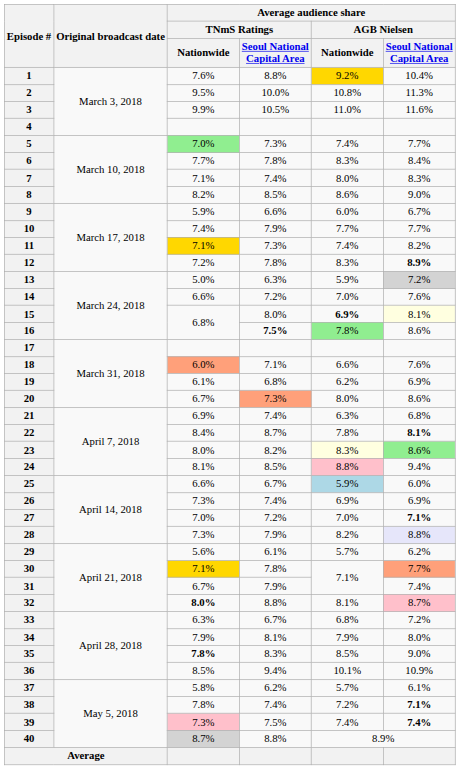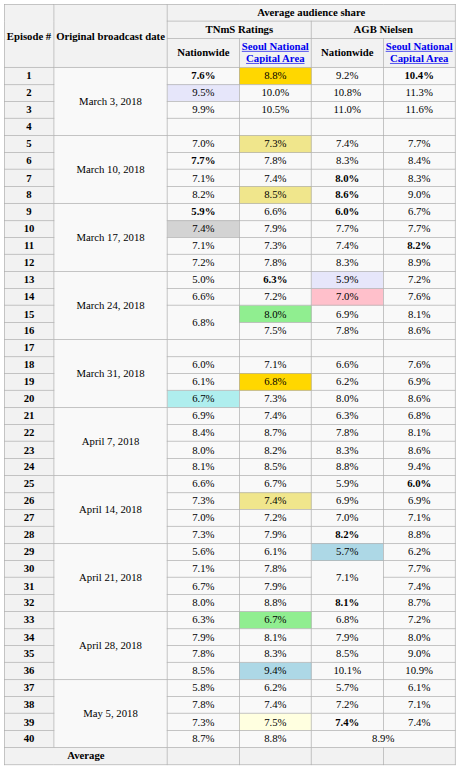1 | Average audience share / TNmS Ratings / Nationwide: normal -> bold
1 | column 4: no background -> gold background
1 | Average audience share / AGB Nielsen / Nationwide: gold background -> no background
1 | column 6: normal -> bold
2 | Average audience share / TNmS Ratings / Nationwide: no background -> lavender background
5 | Average audience share / TNmS Ratings / Nationwide: lightgreen background -> no background
5 | column 4: no background -> khaki background
6 | Average audience share / TNmS Ratings / Nationwide: normal -> bold
7 | Average audience share / AGB Nielsen / Nationwide: normal -> bold
8 | column 4: no background -> khaki background
8 | Average audience share / AGB Nielsen / Nationwide: normal -> bold
9 | Average audience share / TNmS Ratings / Nationwide: normal -> bold
9 | Average audience share / AGB Nielsen / Nationwide: normal -> bold
10 | Average audience share / TNmS Ratings / Nationwide: no background -> lightgrey background
11 | Average audience share / TNmS Ratings / Nationwide: gold background -> no background
11 | column 6: normal -> bold
12 | column 6: bold -> normal
13 | column 4: normal -> bold
13 | Average audience share / AGB Nielsen / Nationwide: no background -> lavender background
13 | column 6: lightgrey background -> no background
14 | Average audience share / AGB Nielsen / Nationwide: no background -> pink background
15 | column 4: no background -> lightgreen background
15 | Average audience share / AGB Nielsen / Nationwide: bold -> normal
15 | column 6: lightyellow background -> no background
16 | column 4: bold -> normal
16 | Average audience share / AGB Nielsen / Nationwide: lightgreen background -> no background
18 | Average audience share / TNmS Ratings / Nationwide: lightsalmon background -> no background
19 | column 4: no background -> gold background
20 | Average audience share / TNmS Ratings / Nationwide: no background -> paleturquoise background
20 | column 4: lightsalmon background -> no background
22 | column 6: bold -> normal
23 | Average audience share / AGB Nielsen / Nationwide: lightyellow background -> no background
23 | column 6: lightgreen background -> no background
24 | Average audience share / AGB Nielsen / Nationwide: pink background -> no background
25 | Average audience share / AGB Nielsen / Nationwide: lightblue background -> no background
25 | column 6: normal -> bold
26 | column 4: no background -> khaki background
27 | column 6: bold -> normal
28 | Average audience share / AGB Nielsen / Nationwide: normal -> bold
28 | column 6: lavender background -> no background
29 | Average audience share / AGB Nielsen / Nationwide: no background -> lightblue background
30 | Average audience share / TNmS Ratings / Nationwide: gold background -> no background
30 | column 6: lightsalmon background -> no background
32 | Average audience share / TNmS Ratings / Nationwide: bold -> normal
32 | Average audience share / AGB Nielsen / Nationwide: normal -> bold
32 | column 6: pink background -> no background
33 | column 4: no background -> lightgreen background
35 | Average audience share / TNmS Ratings / Nationwide: bold -> normal
36 | column 4: no background -> lightblue background
38 | column 6: bold -> normal
39 | Average audience share / TNmS Ratings / Nationwide: pink background -> no background
39 | column 4: no background -> lightyellow background
39 | Average audience share / AGB Nielsen / Nationwide: normal -> bold
39 | column 6: bold -> normal
40 | Average audience share / TNmS Ratings / Nationwide: lightgrey background -> no background
